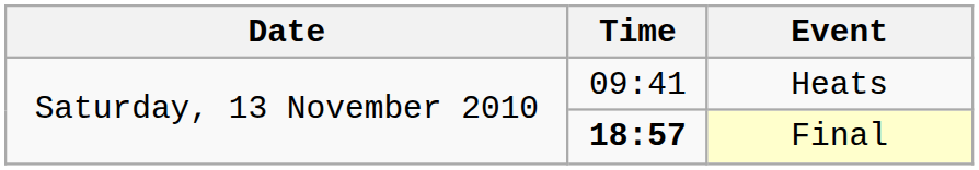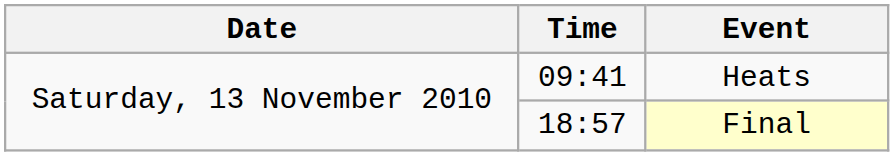Final | Time: bold -> normal
